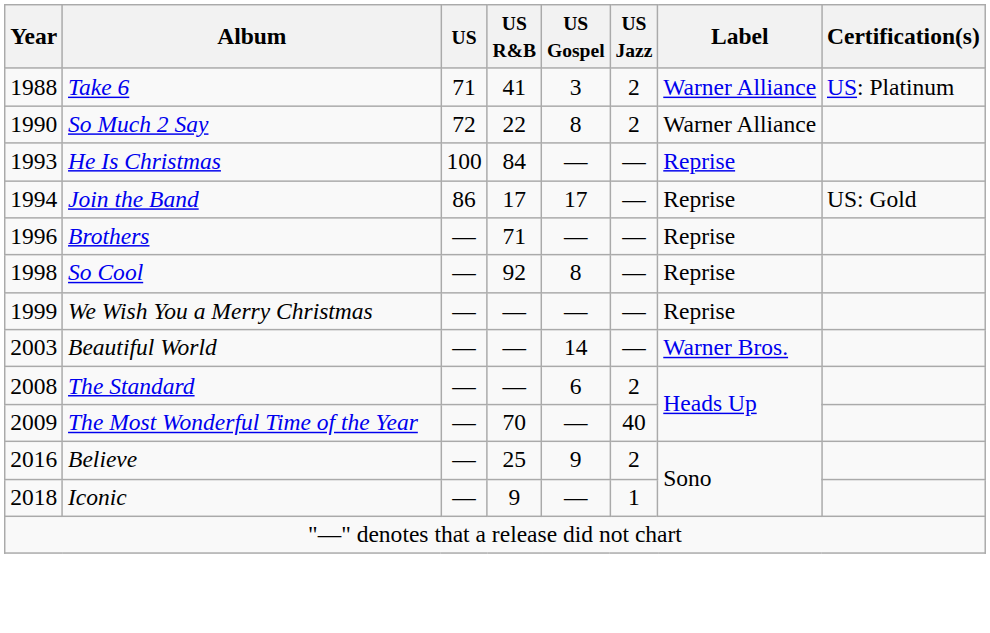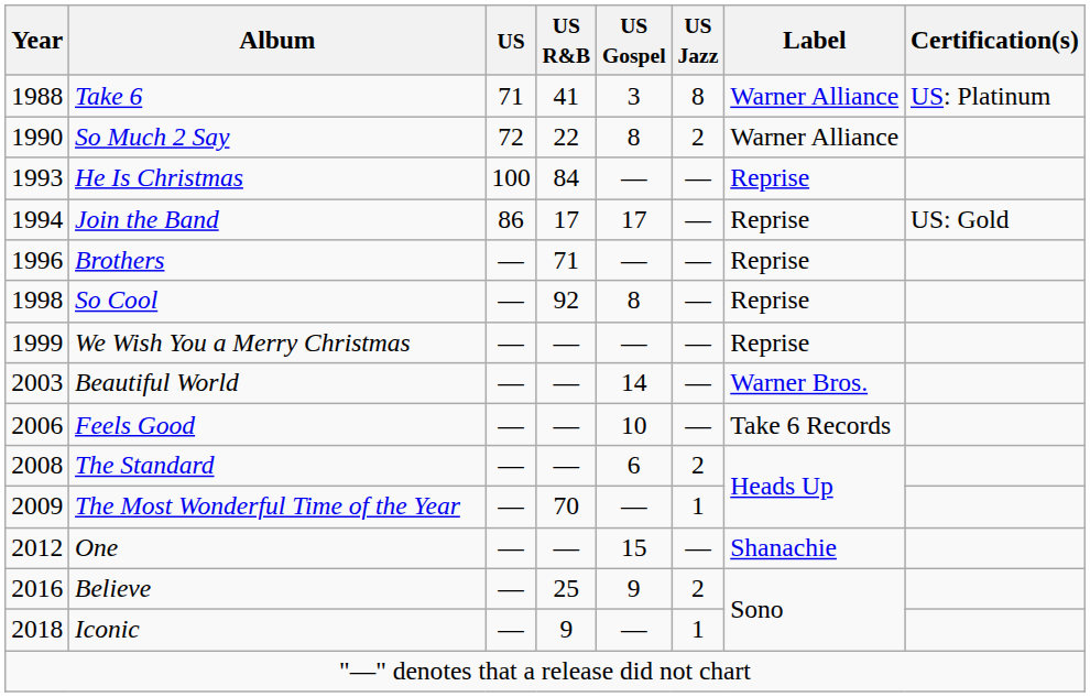Take 6 | US Jazz: 2 -> 8
+ row: 2006 | Feels Good | — | — | 10 | — | Take 6 Records
The Most Wonderful Time of the Year | US Jazz: 40 -> 1
+ row: 2012 | One | — | — | 15 | — | Shanachie
